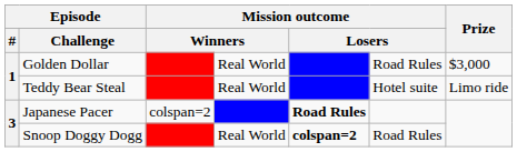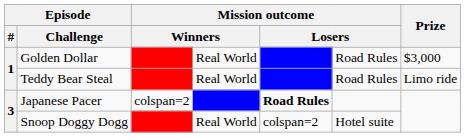Teddy Bear Steal | column 6: Hotel suite -> Road Rules
Snoop Doggy Dogg | column 5: bold -> normal
Snoop Doggy Dogg | column 6: Road Rules -> Hotel suite
